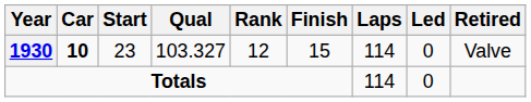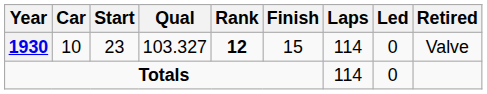1930 | Car: bold -> normal
1930 | Rank: normal -> bold
